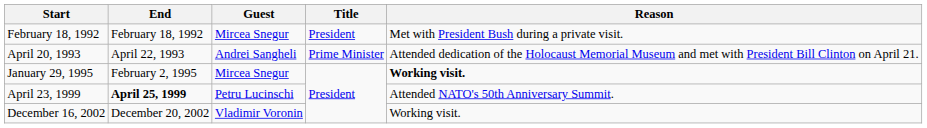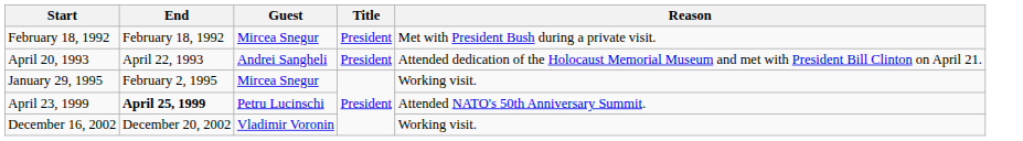April 20, 1993 | Title: Prime Minister -> President
January 29, 1995 | Reason: bold -> normal
